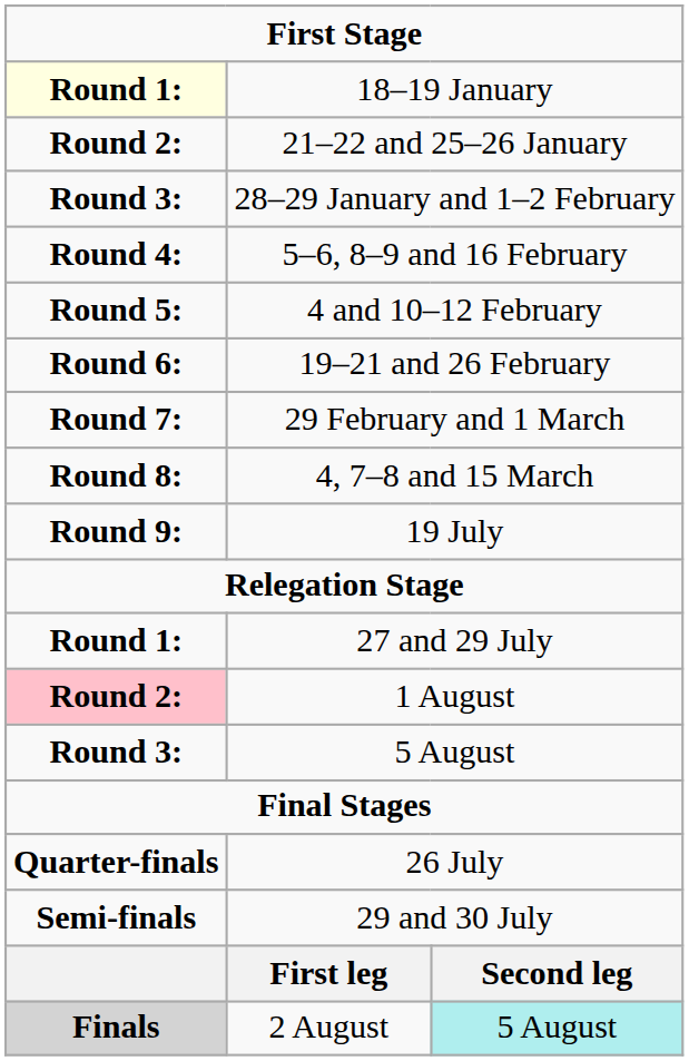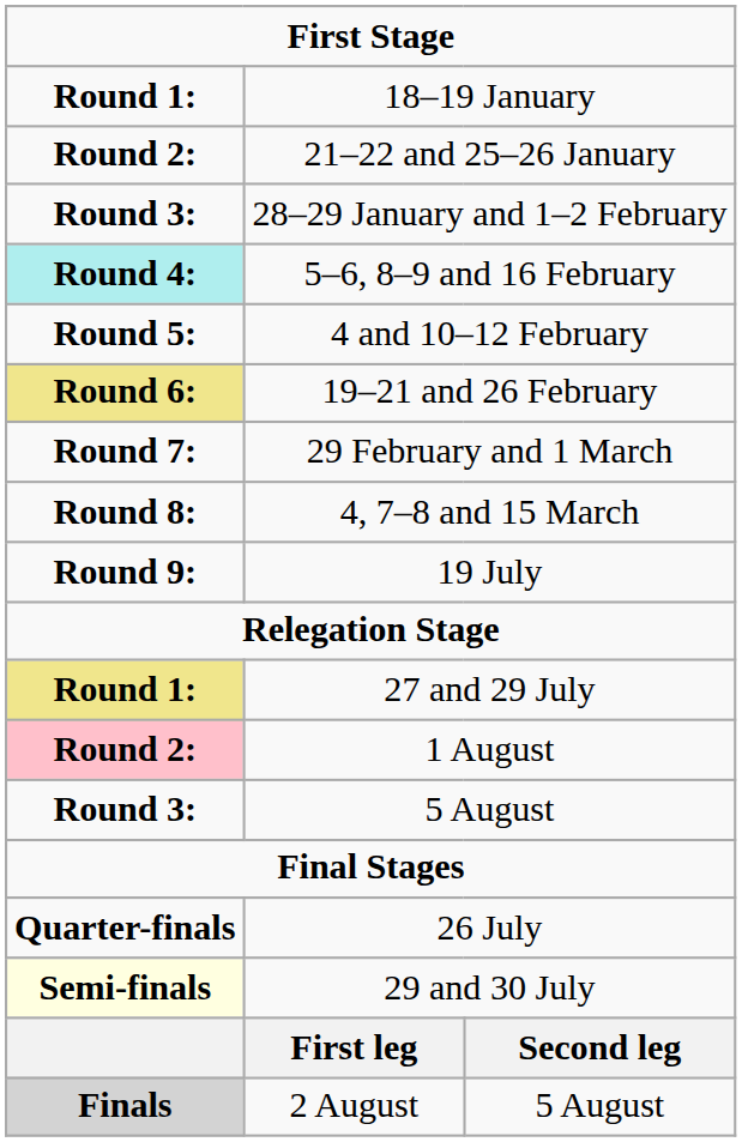18–19 January | column 1: lightyellow background -> no background
5–6, 8–9 and 16 February | column 1: no background -> paleturquoise background
19–21 and 26 February | column 1: no background -> khaki background
27 and 29 July | column 1: no background -> khaki background
29 and 30 July | column 1: no background -> lightyellow background
2 August | column 3: paleturquoise background -> no background
